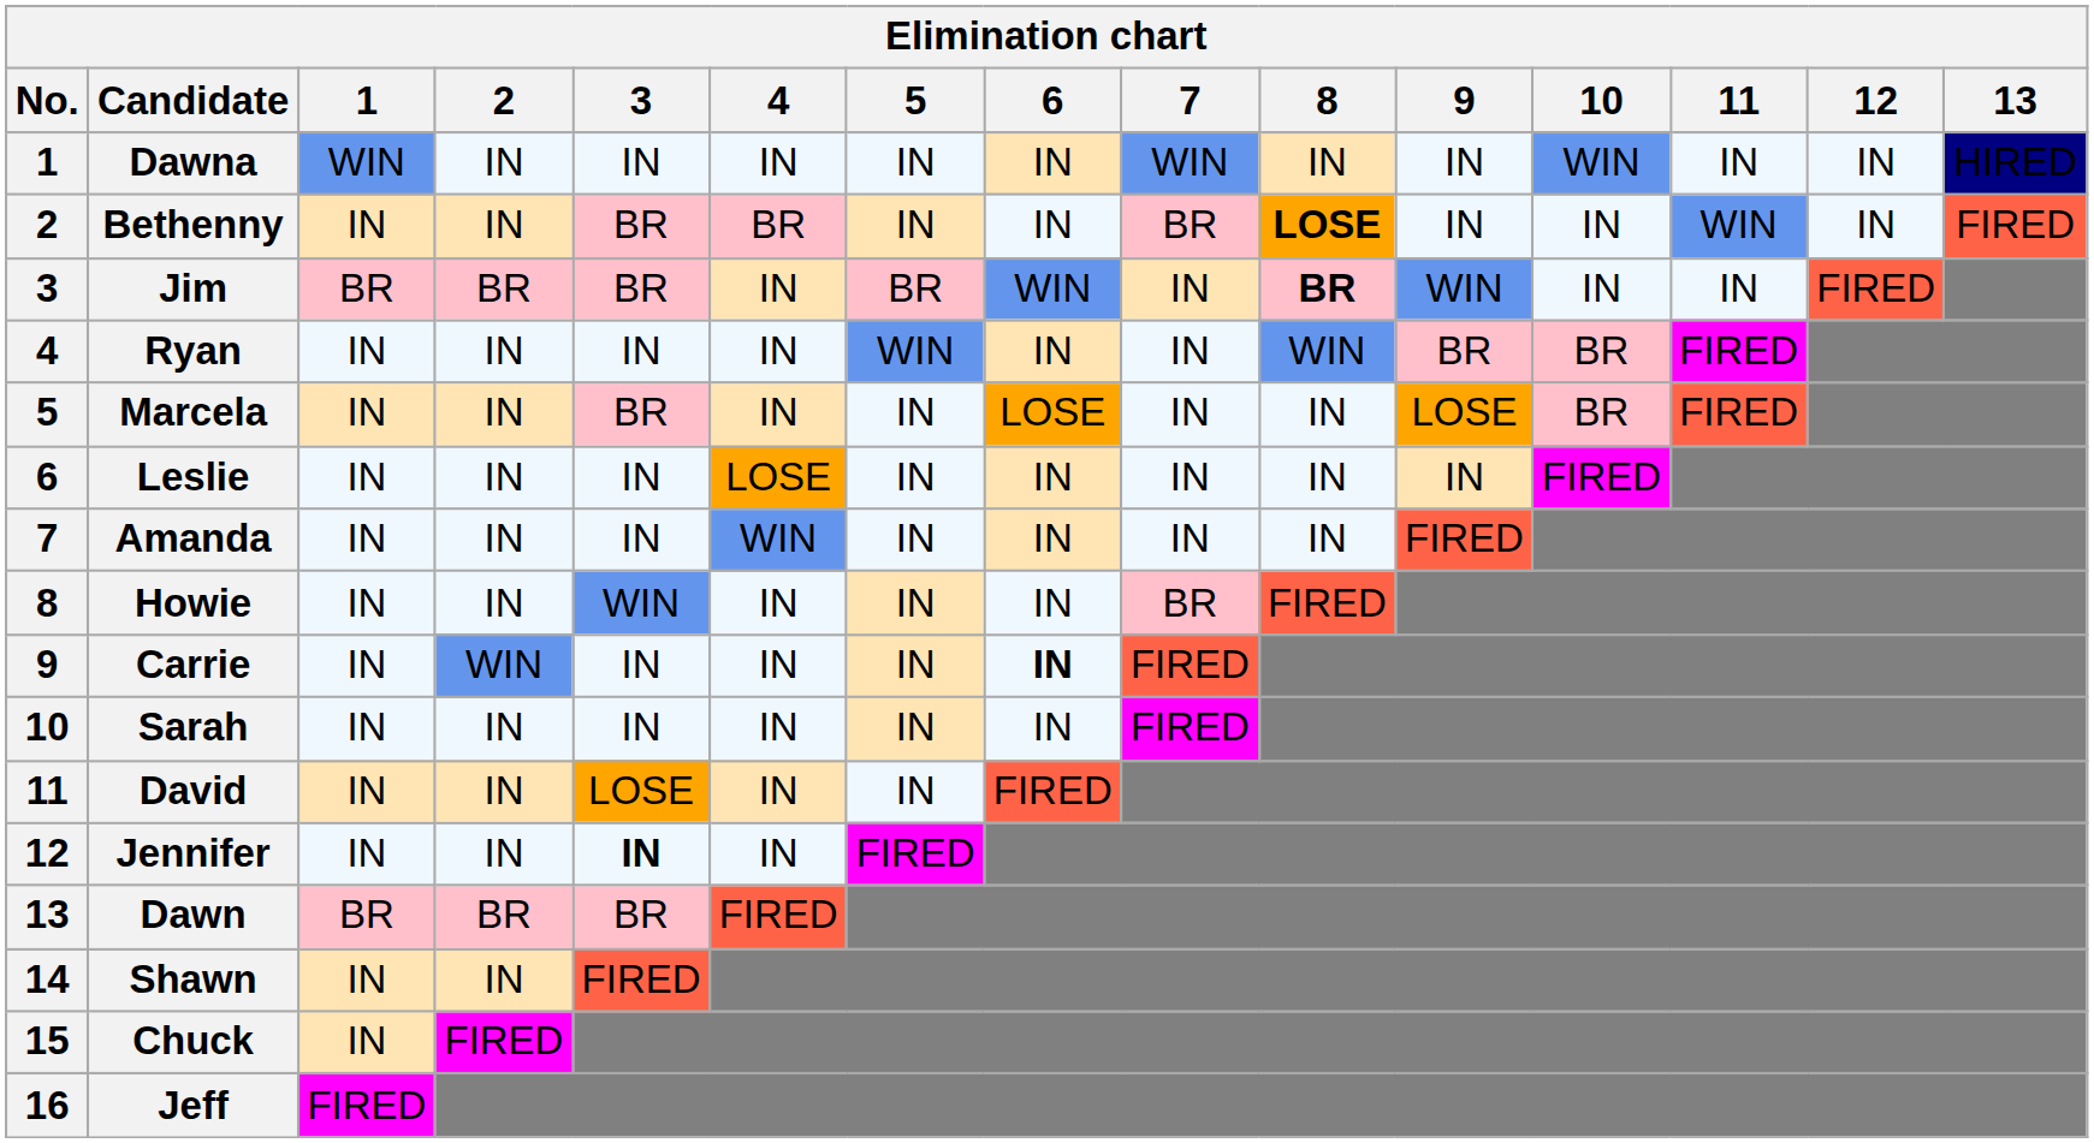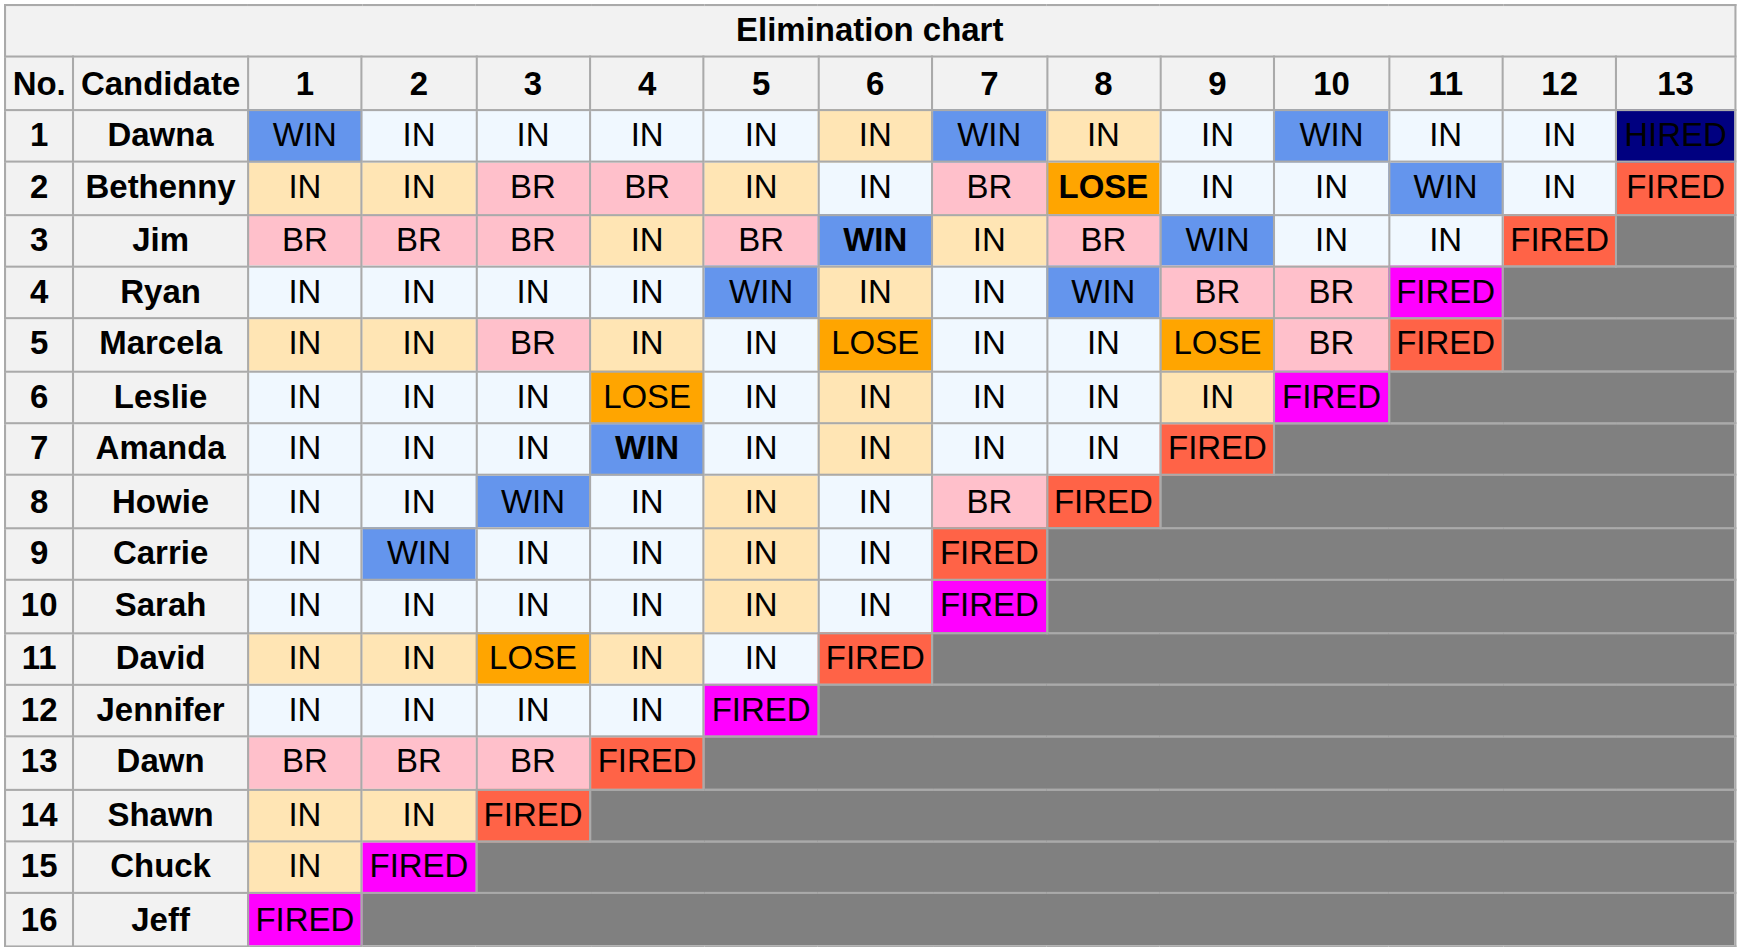Jim | 6: normal -> bold
Jim | 8: bold -> normal
Amanda | 4: normal -> bold
Carrie | 6: bold -> normal
Jennifer | 3: bold -> normal
